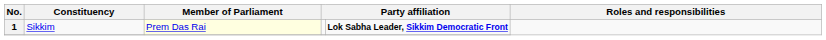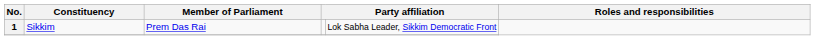1 | Member of Parliament: lightyellow background -> no background
1 | column 5: bold -> normal
